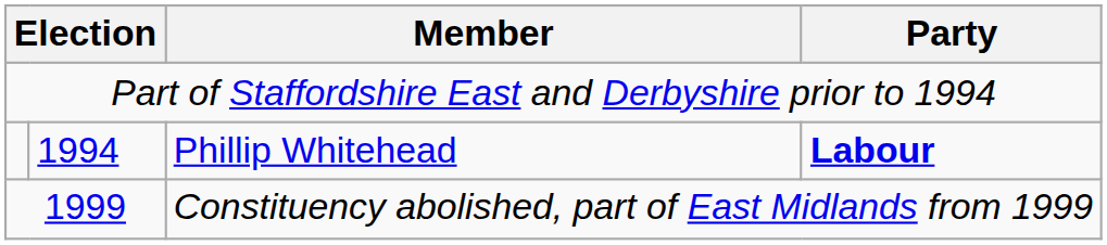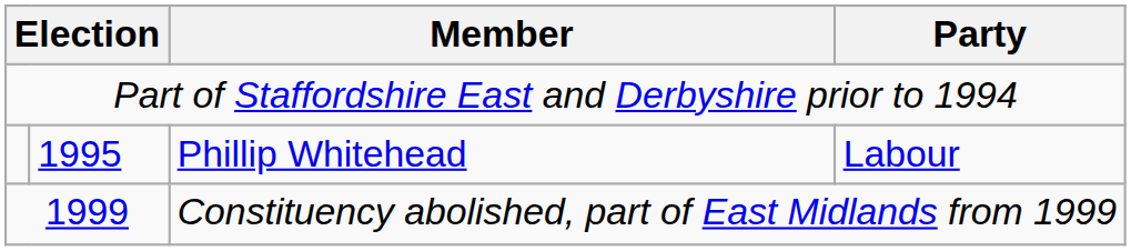Phillip Whitehead | column 2: 1994 -> 1995
Phillip Whitehead | Party: bold -> normal
